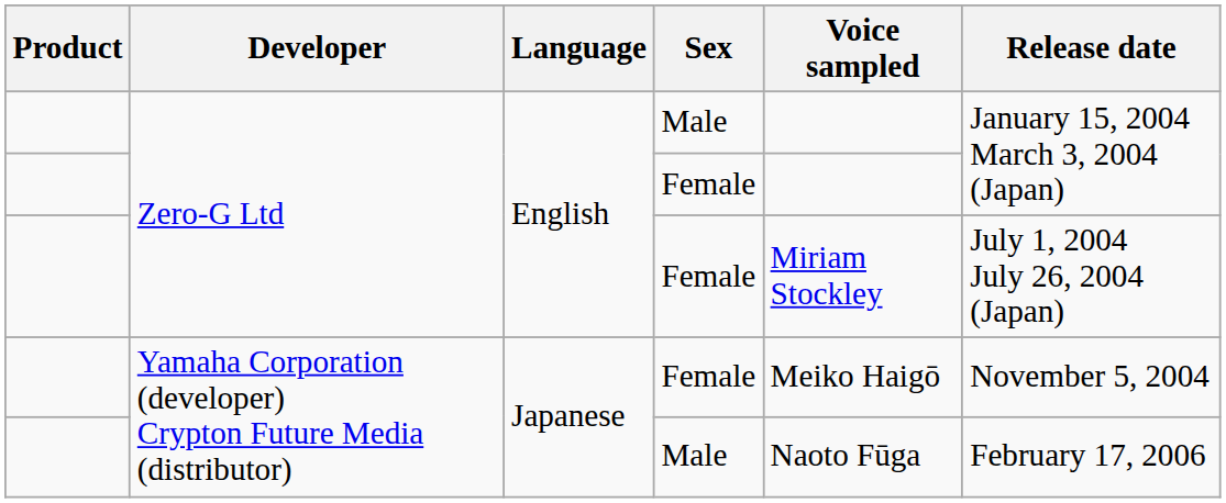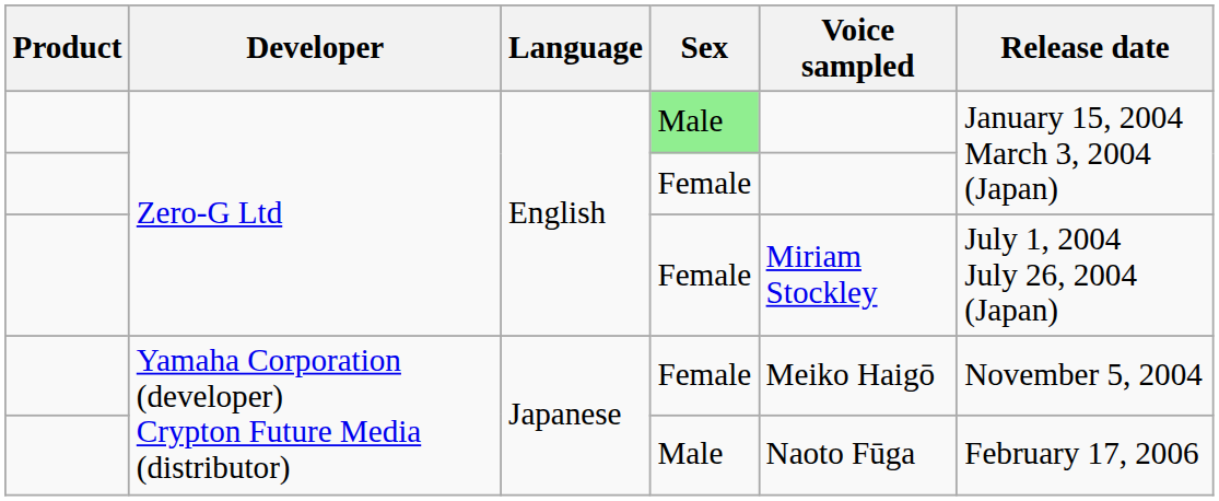Zero-G Ltd / Male | Sex: no background -> lightgreen background
